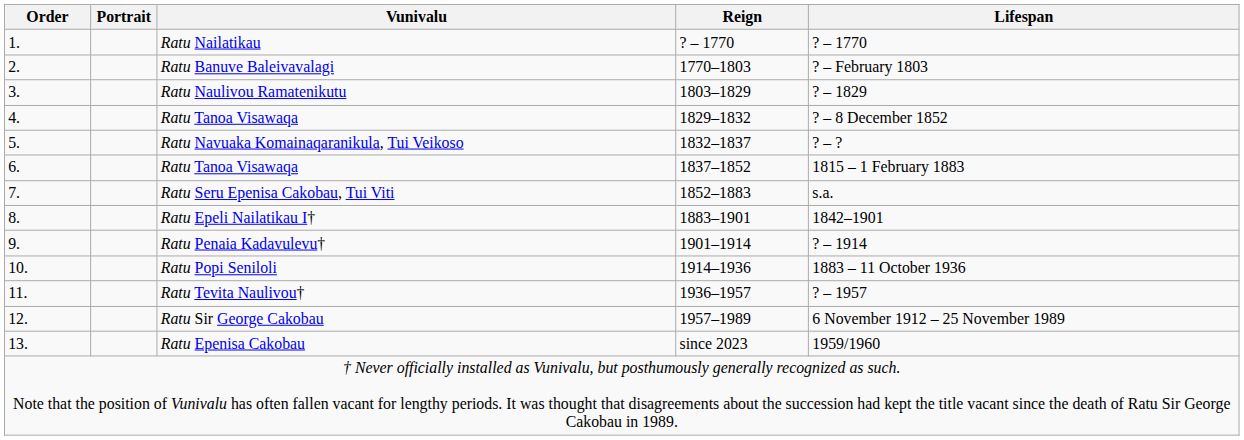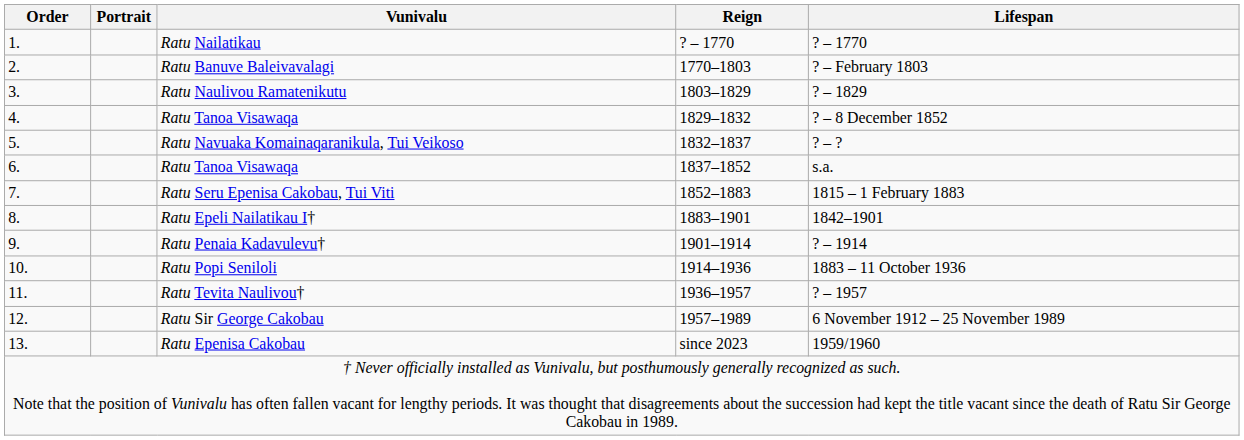6. / Ratu Tanoa Visawaqa | Lifespan: 1815 – 1 February 1883 -> s.a.
Ratu Seru Epenisa Cakobau, Tui Viti | Lifespan: s.a. -> 1815 – 1 February 1883
